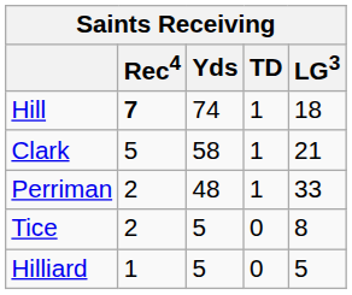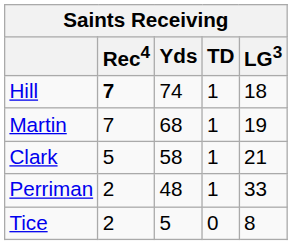+ row: Martin | 7 | 68 | 1 | 19
- row: Hilliard | 1 | 5 | 0 | 5
